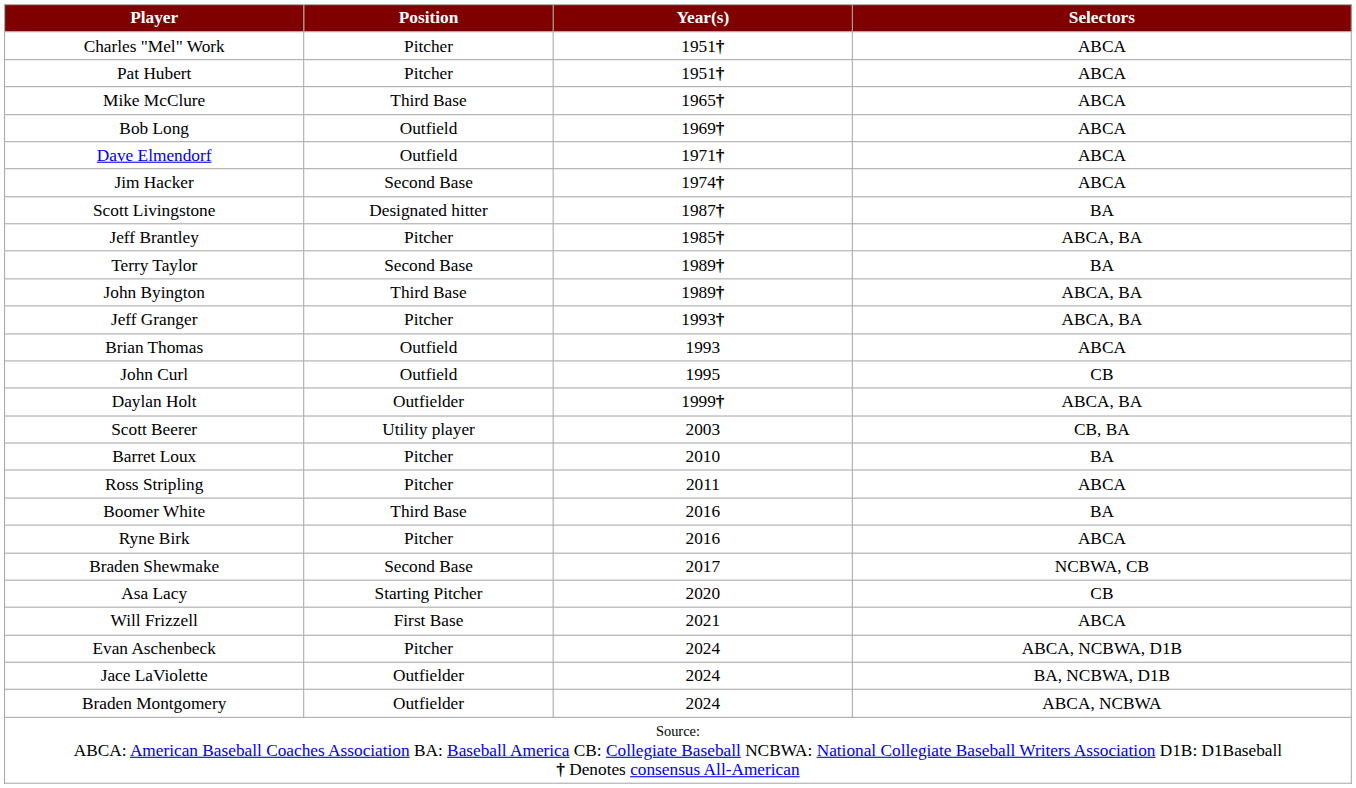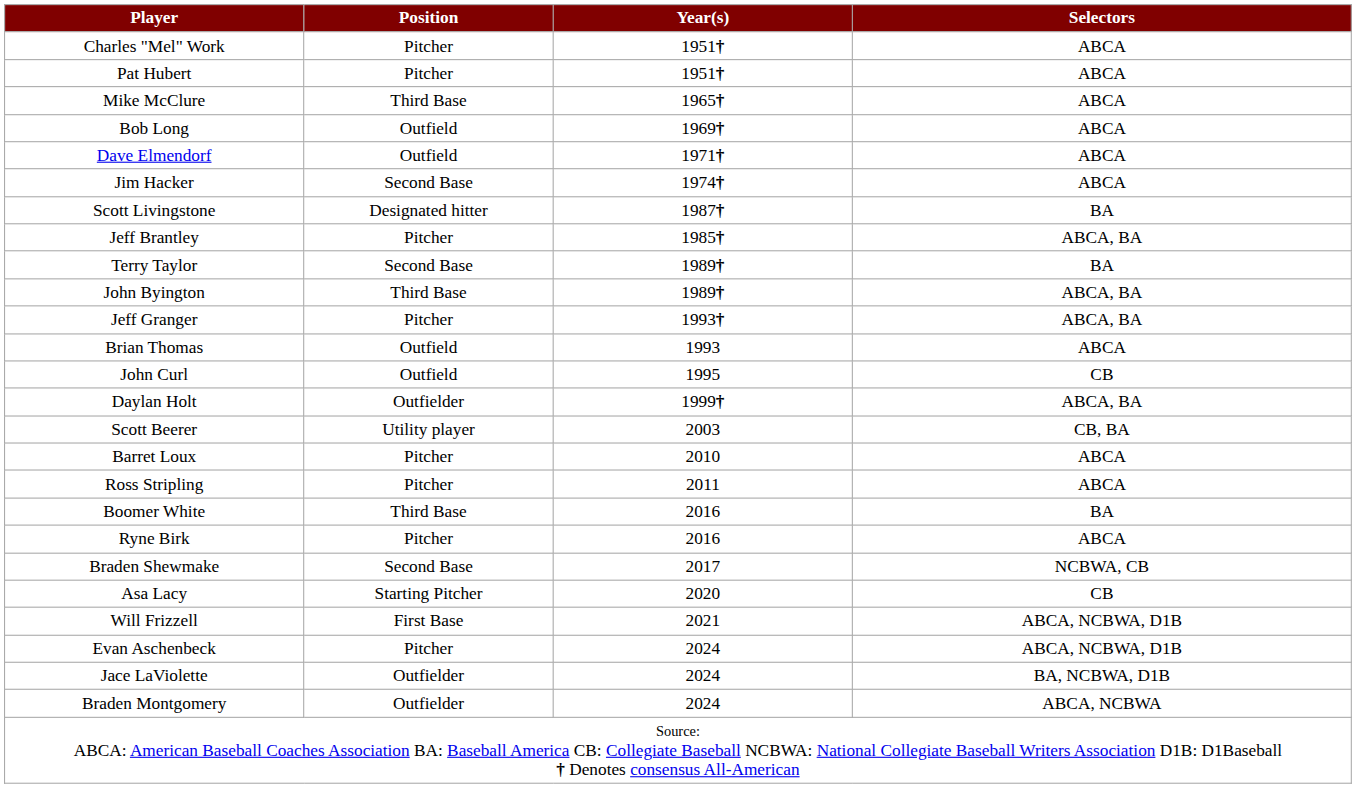Barret Loux | Selectors: BA -> ABCA
Will Frizzell | Selectors: ABCA -> ABCA, NCBWA, D1B
